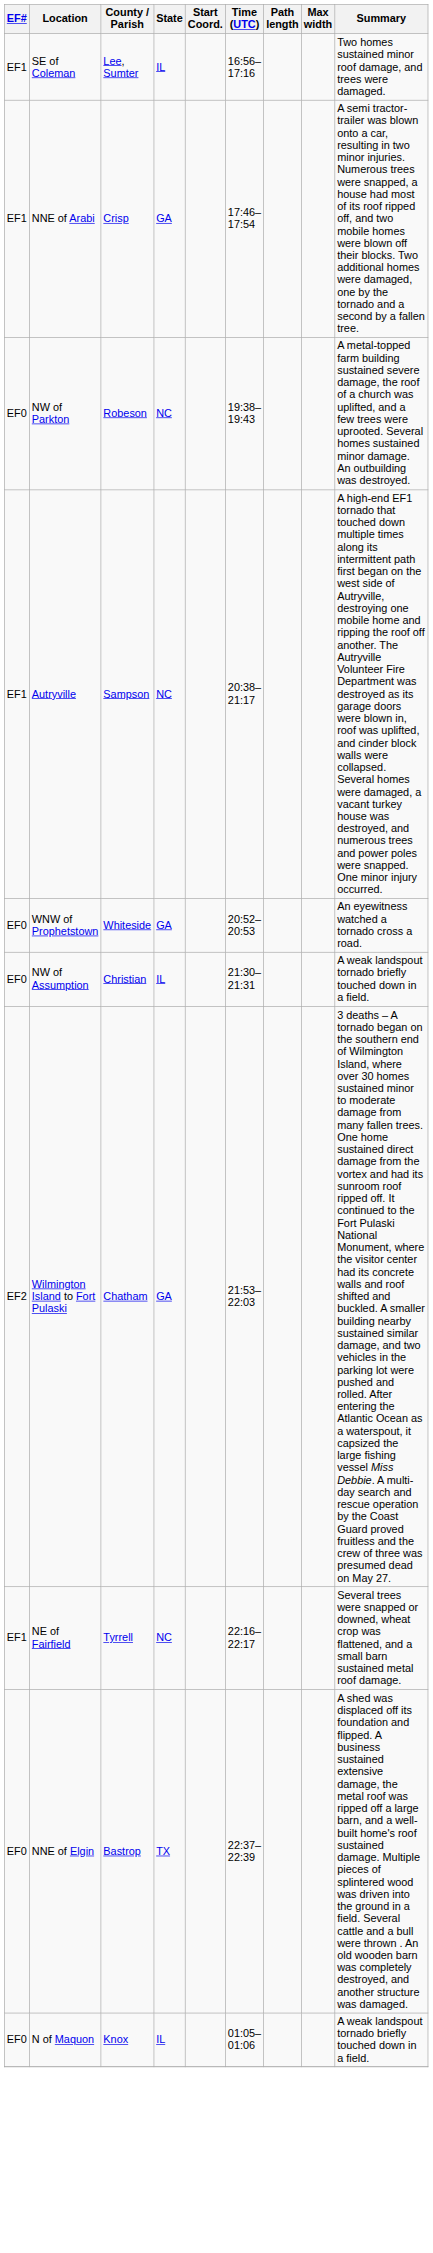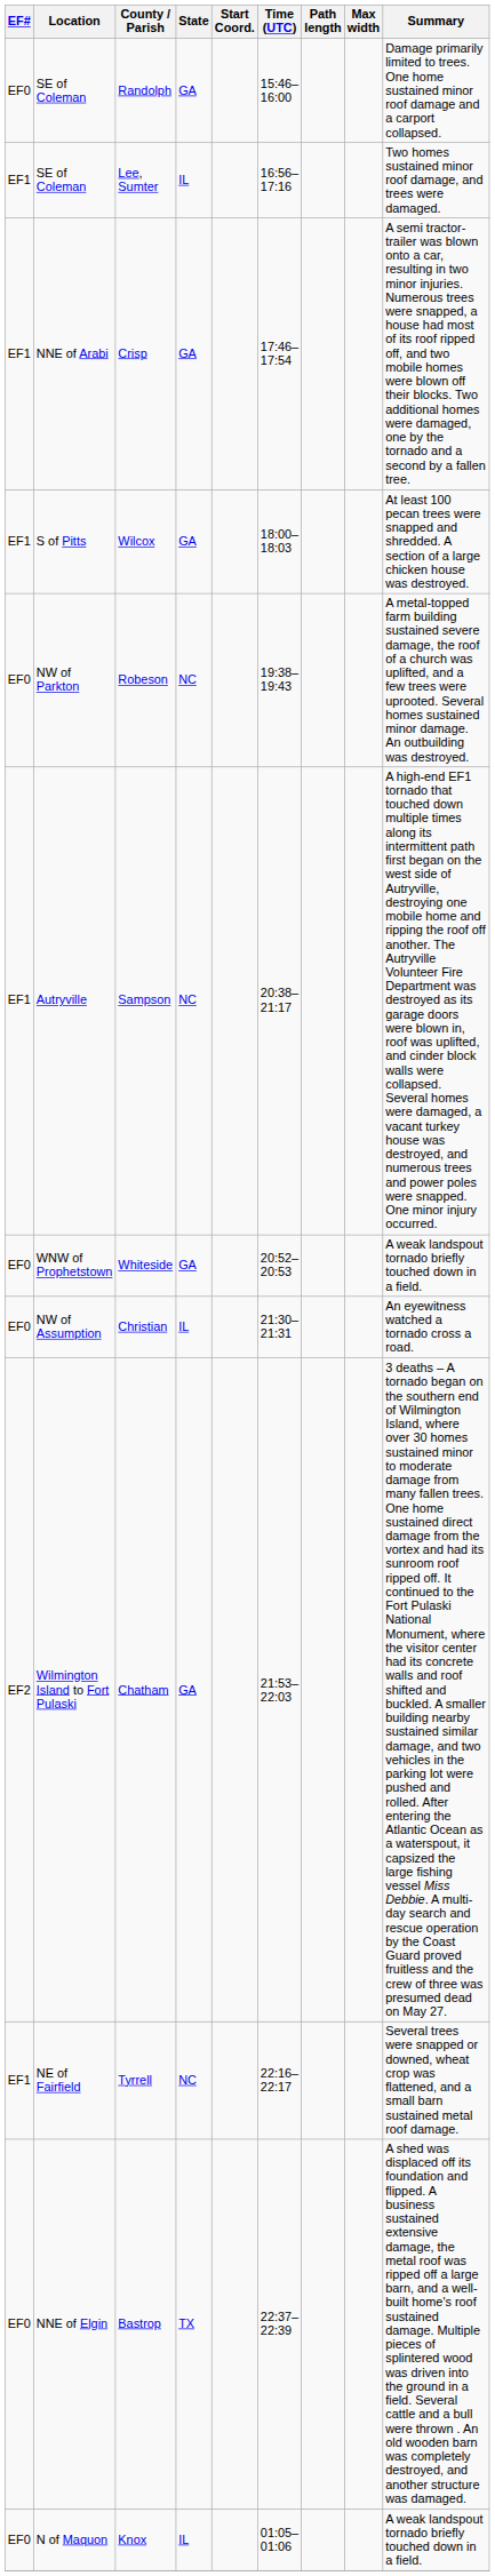+ row: EF0 | SE of Coleman | Randolph | GA | 15:46–16:00 | Damage primarily limited to trees. One home sustained minor roof damage and a carport collapsed.
+ row: EF1 | S of Pitts | Wilcox | GA | 18:00–18:03 | At least 100 pecan trees were snapped and shredded. A section of a large chicken house was destroyed.
Whiteside | Summary: An eyewitness watched a tornado cross a road. -> A weak landspout tornado briefly touched down in a field.
Christian | Summary: A weak landspout tornado briefly touched down in a field. -> An eyewitness watched a tornado cross a road.
